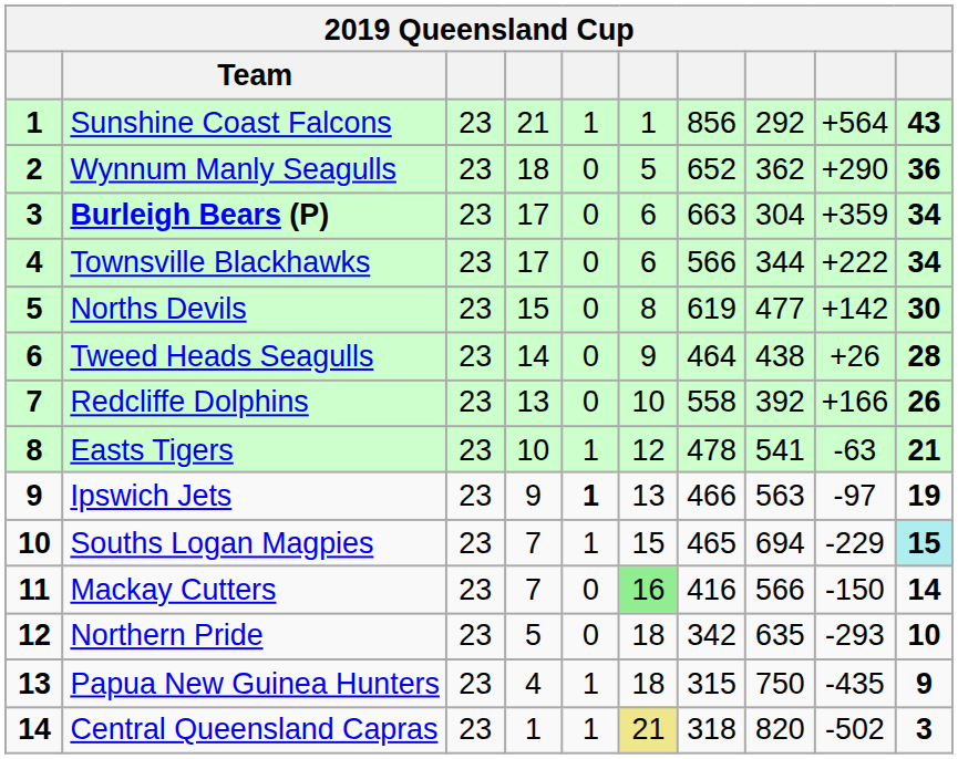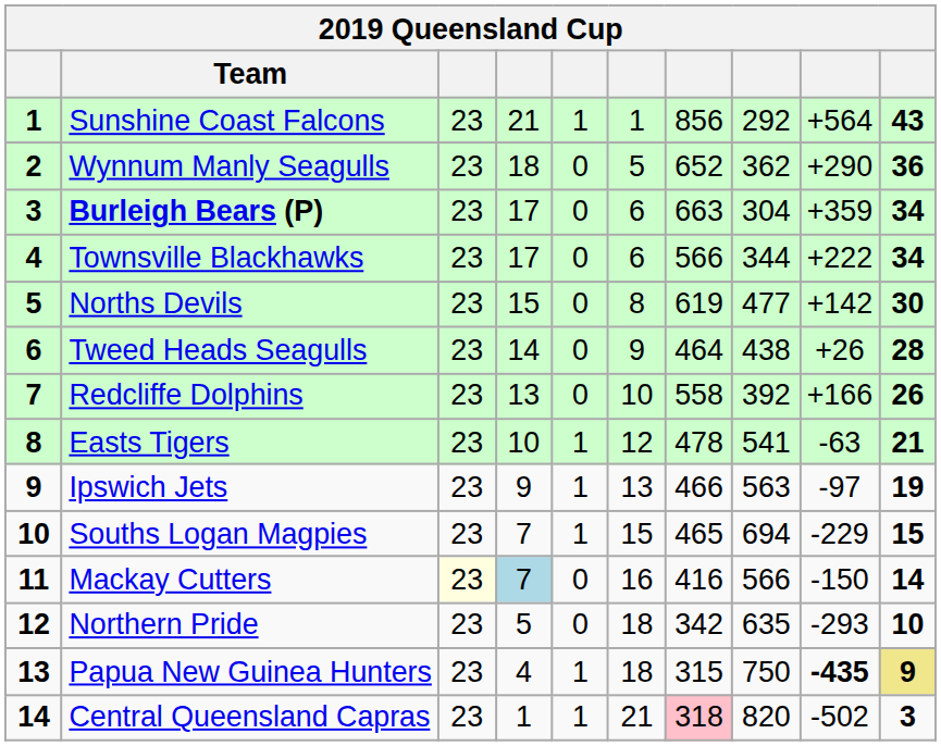Ipswich Jets | column 5: bold -> normal
Souths Logan Magpies | column 10: paleturquoise background -> no background
Mackay Cutters | column 3: no background -> lightyellow background
Mackay Cutters | column 4: no background -> lightblue background
Mackay Cutters | column 6: lightgreen background -> no background
Papua New Guinea Hunters | column 9: normal -> bold
Papua New Guinea Hunters | column 10: no background -> khaki background
Central Queensland Capras | column 6: khaki background -> no background
Central Queensland Capras | column 7: no background -> pink background
